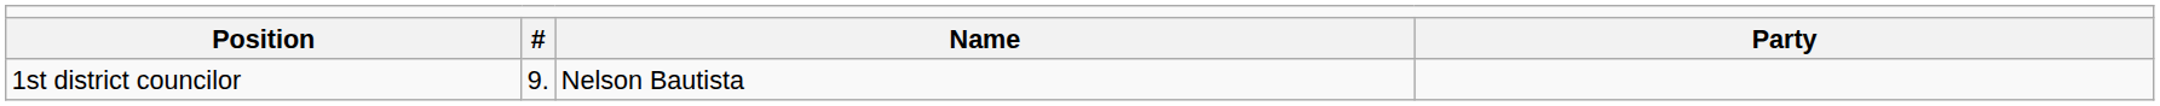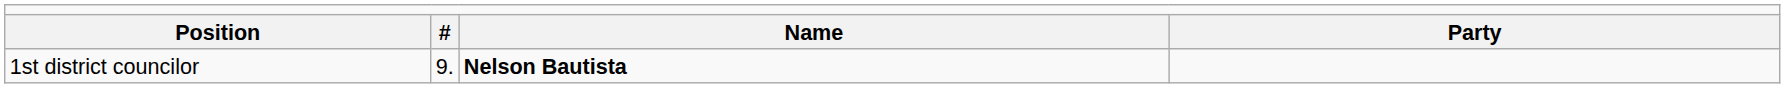1st district councilor | column 3: normal -> bold
